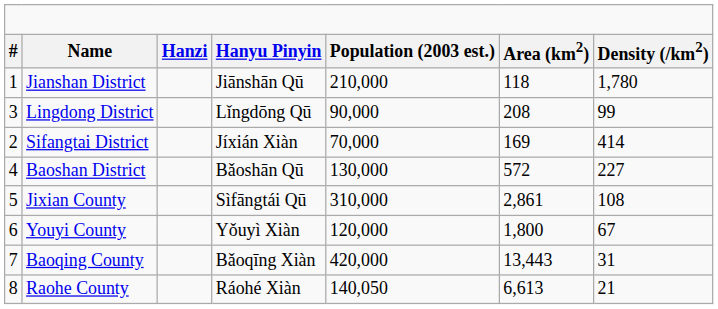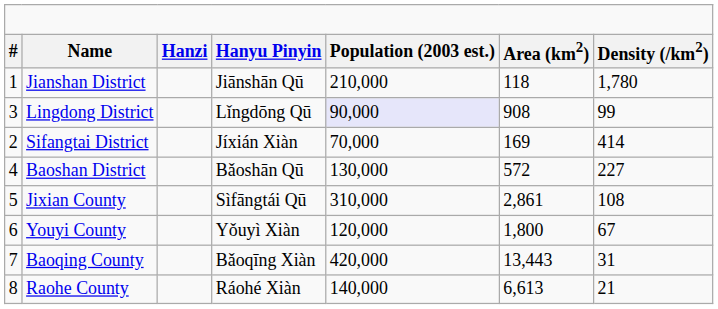Lingdong District | column 5: no background -> lavender background
Lingdong District | column 6: 208 -> 908
Raohe County | column 5: 140,050 -> 140,000
